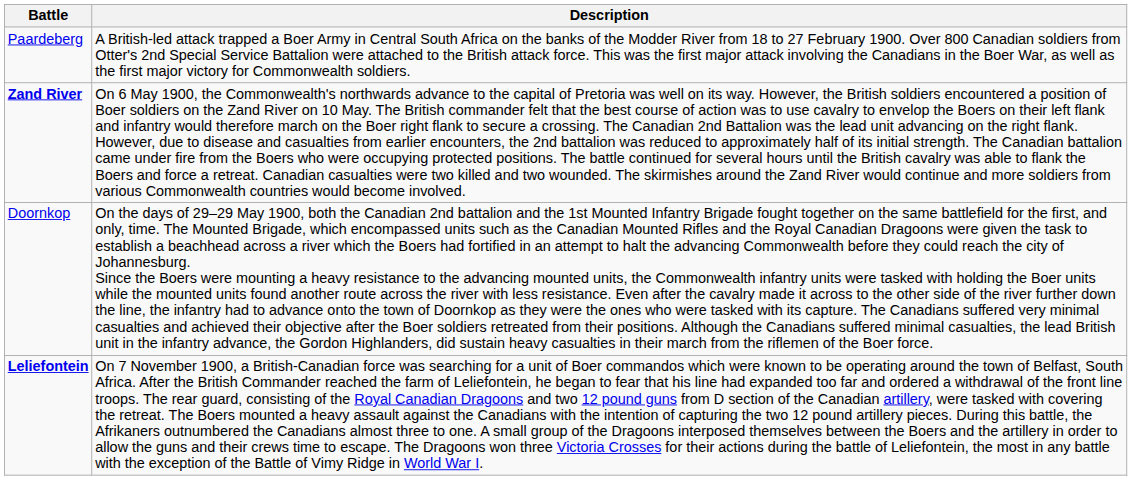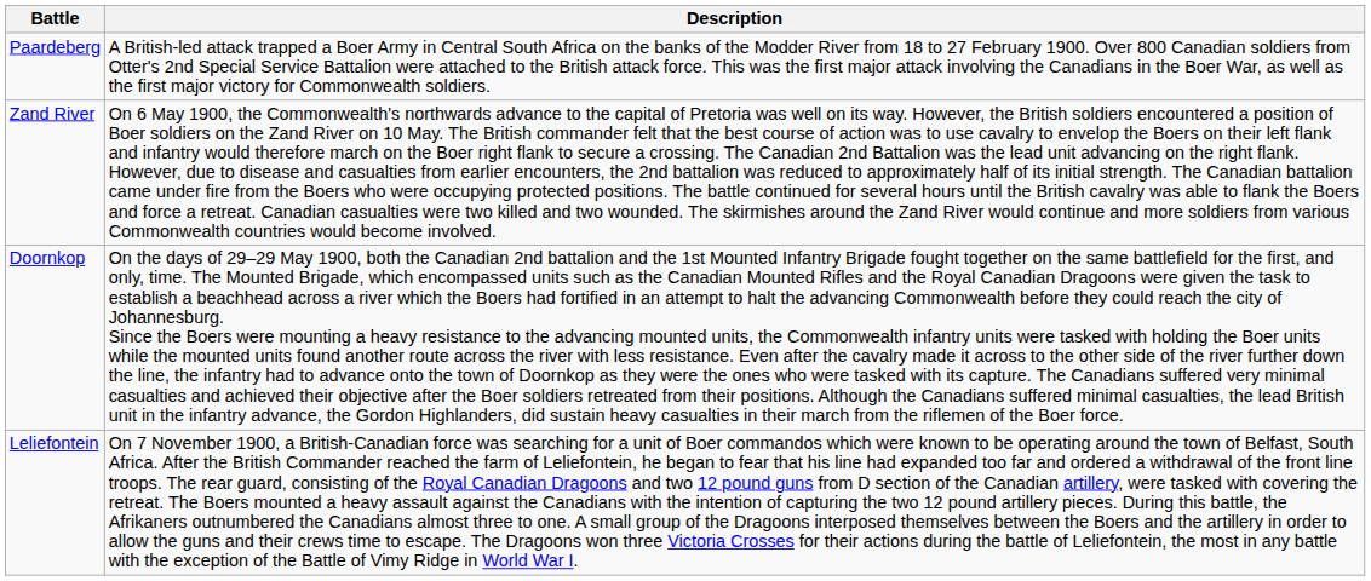Zand River | Battle: bold -> normal
Leliefontein | Battle: bold -> normal
